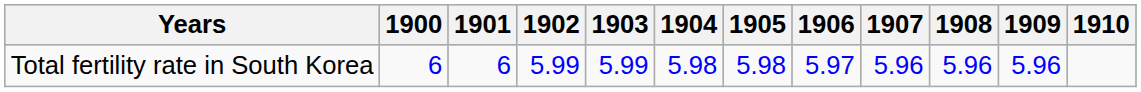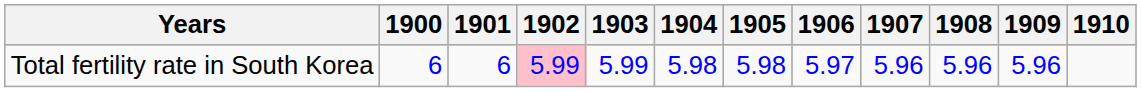row 2 | 1902: no background -> pink background
